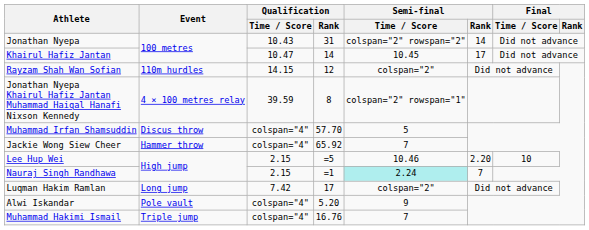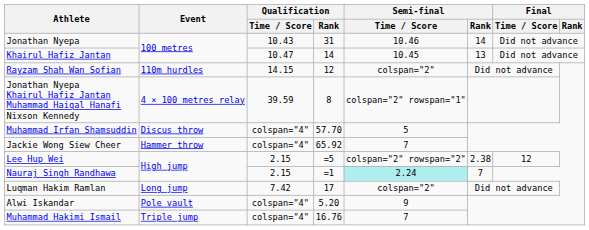Jonathan Nyepa | Semi-final / Time / Score: colspan="2" rowspan="2" -> 10.46
Khairul Hafiz Jantan | Semi-final / Rank: 17 -> 13
Lee Hup Wei | Semi-final / Time / Score: 10.46 -> colspan="2" rowspan="2"
Lee Hup Wei | Semi-final / Rank: 2.20 -> 2.38
Lee Hup Wei | Final / Time / Score: 10 -> 12
